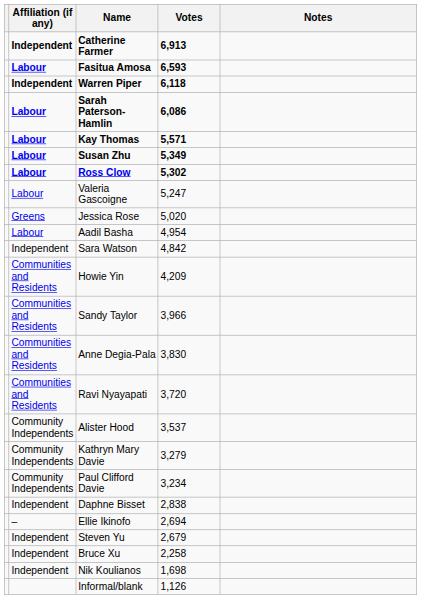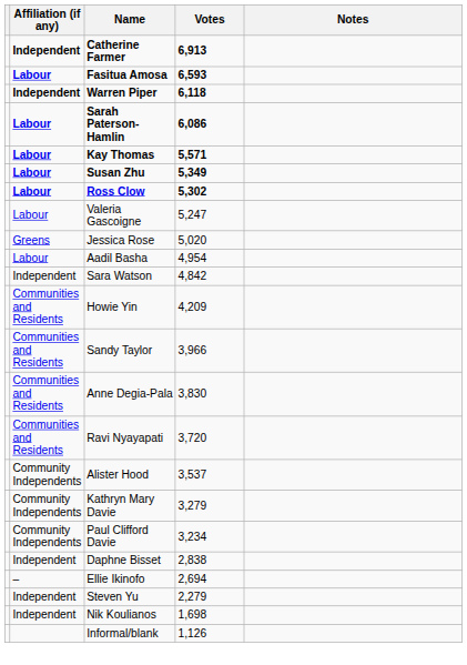Steven Yu | Votes: 2,679 -> 2,279
- row: Independent | Bruce Xu | 2,258
